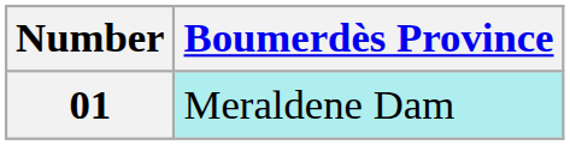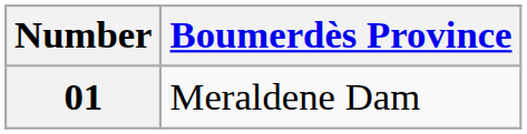01 | Boumerdès Province: paleturquoise background -> no background
